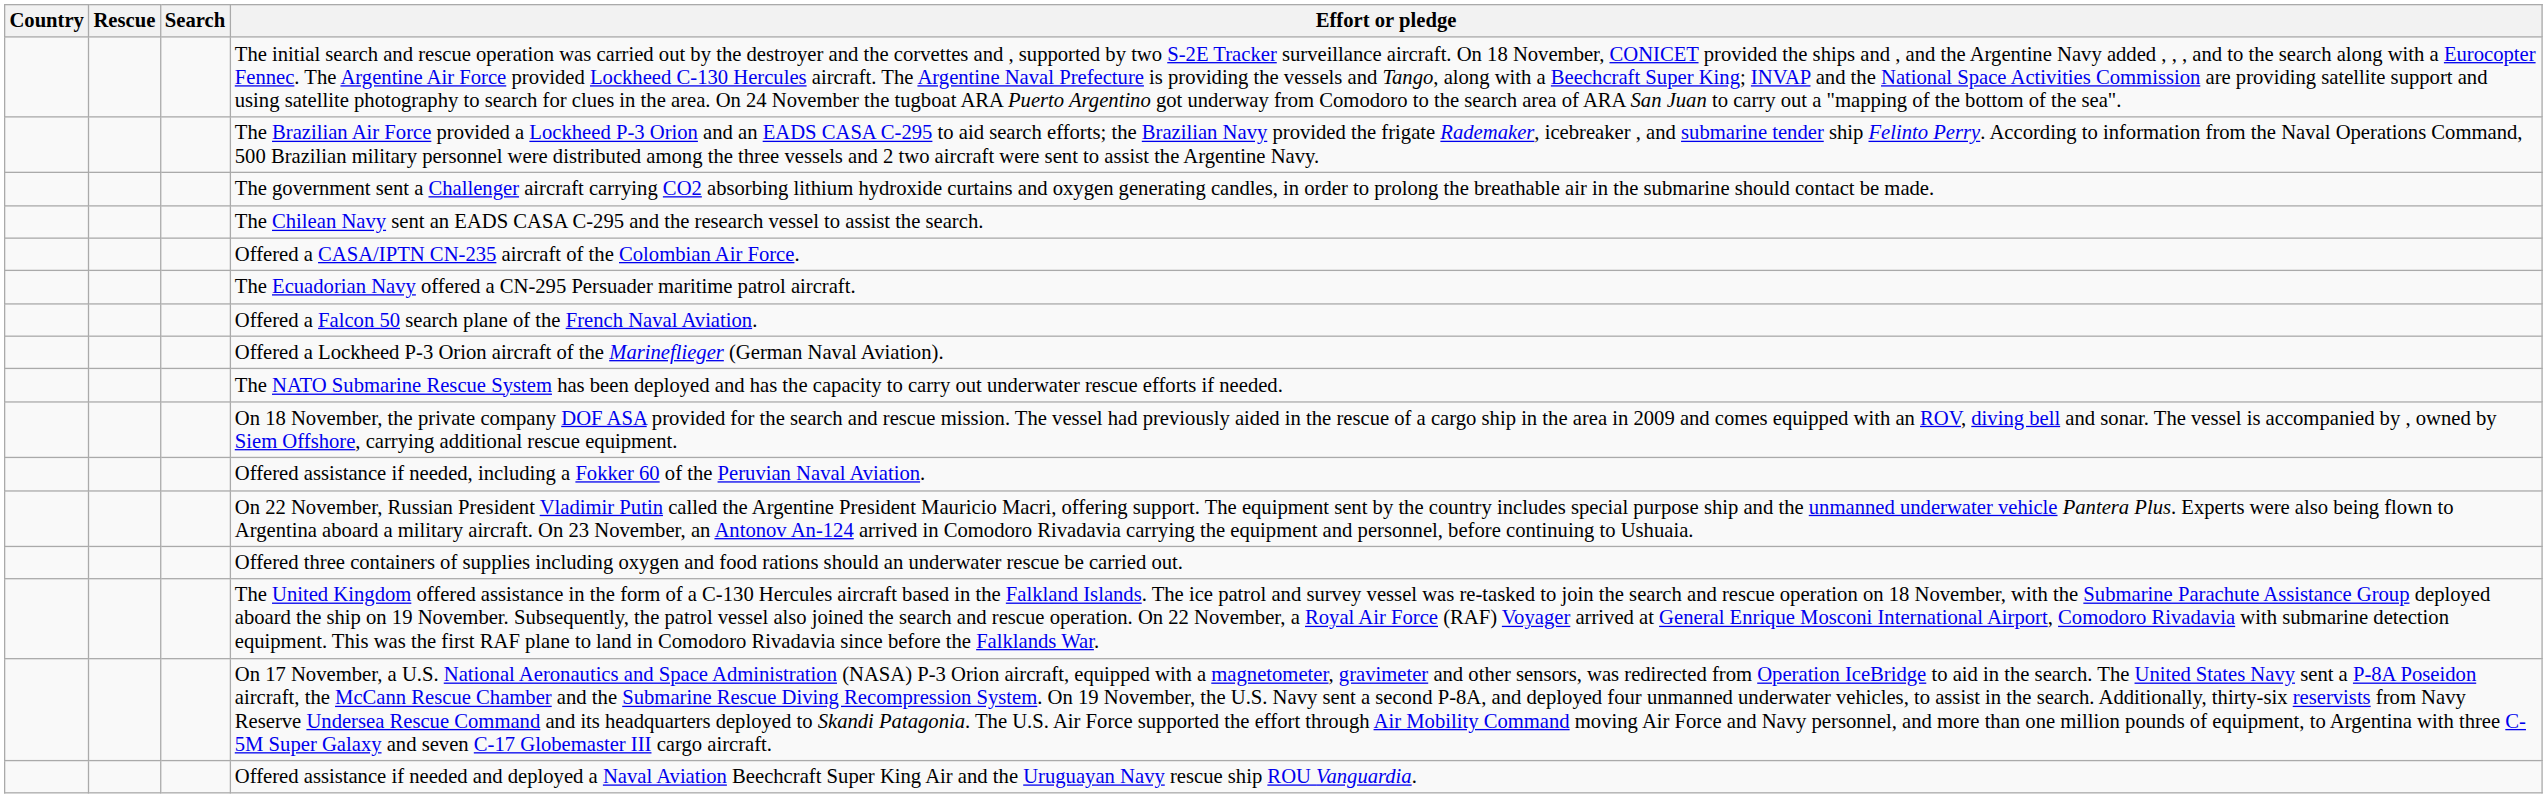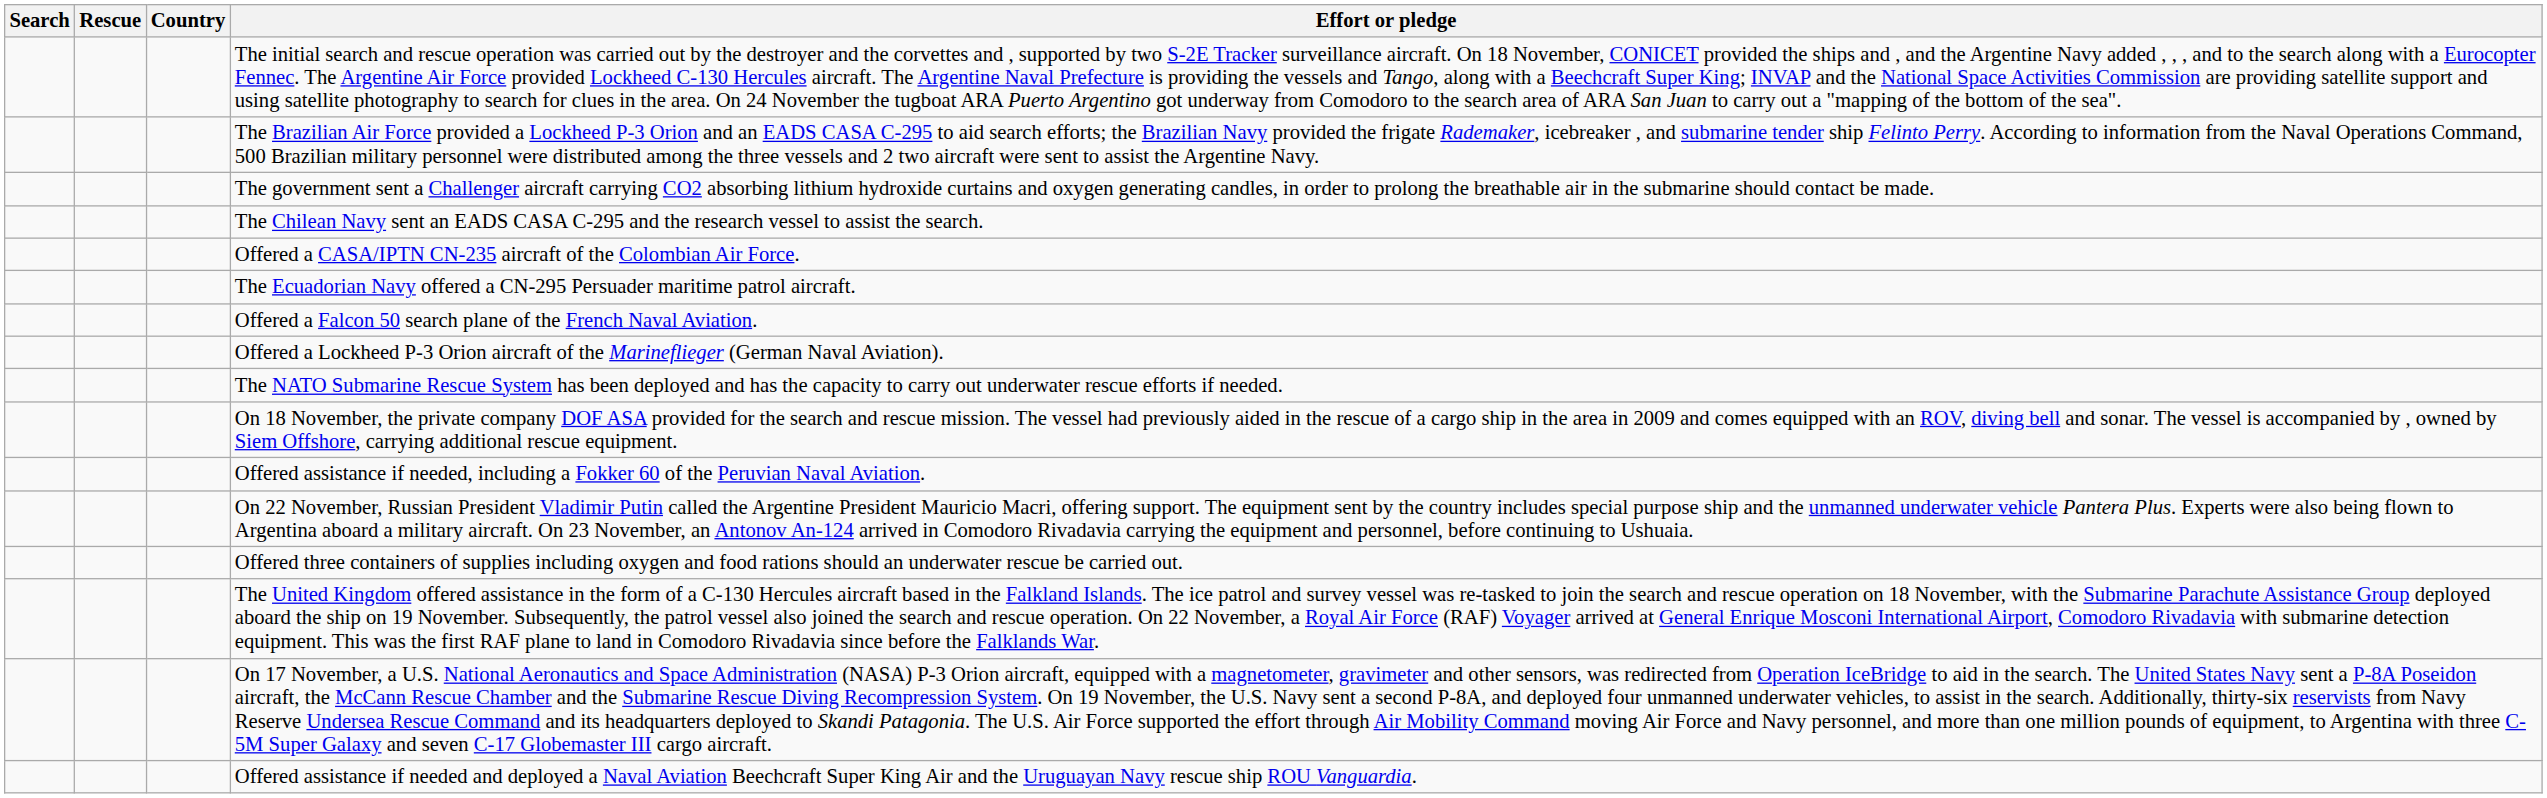columns swapped: Country <-> Search
